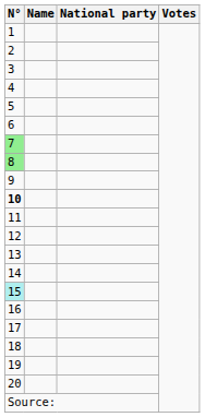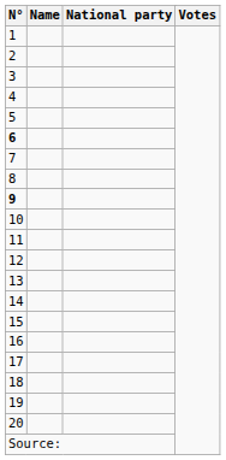6 | N°: normal -> bold
7 | N°: lightgreen background -> no background
8 | N°: lightgreen background -> no background
9 | N°: normal -> bold
10 | N°: bold -> normal
15 | N°: paleturquoise background -> no background
